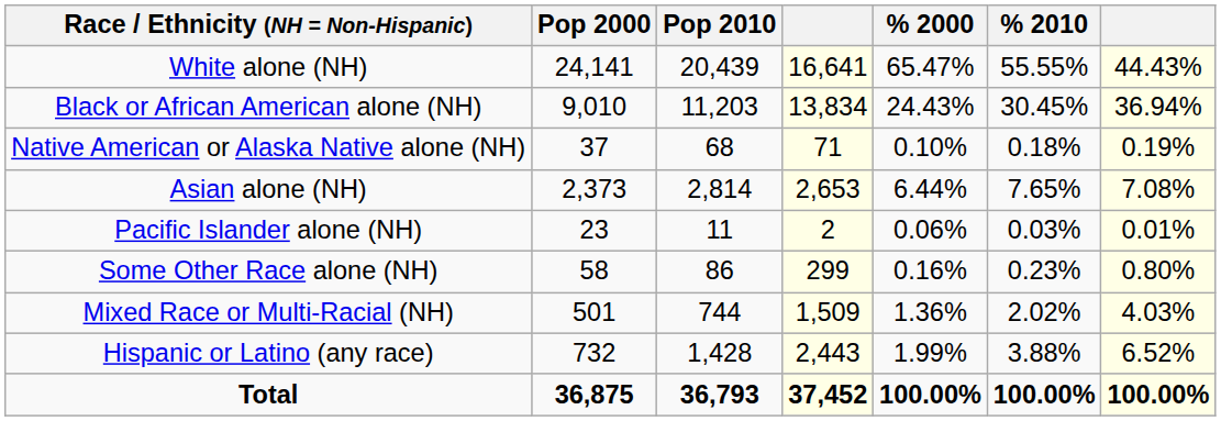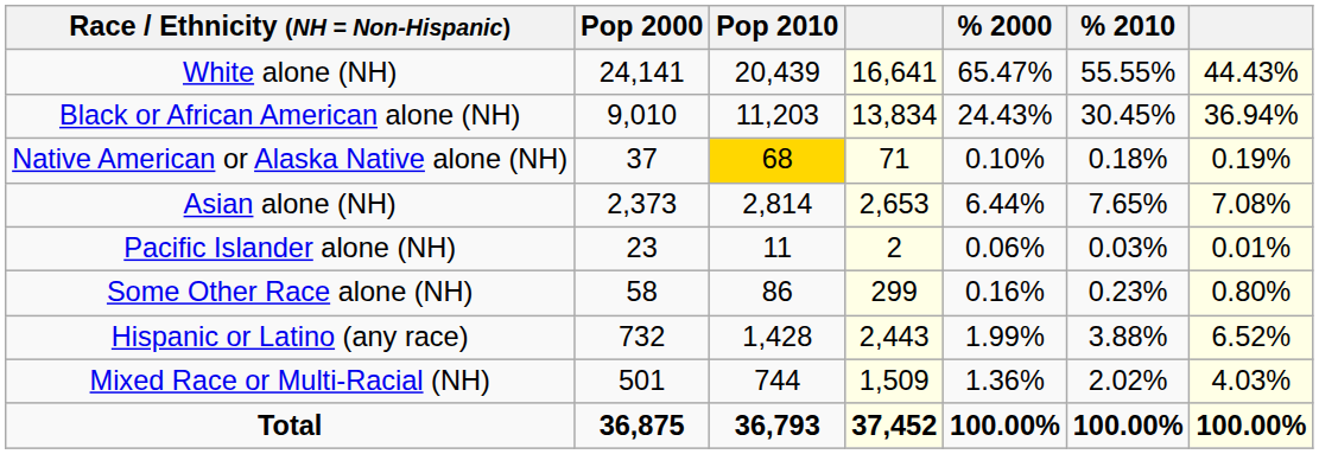Native American or Alaska Native alone (NH) | Pop 2010: no background -> gold background
rows swapped: Mixed Race or Multi-Racial (NH) <-> Hispanic or Latino (any race)
